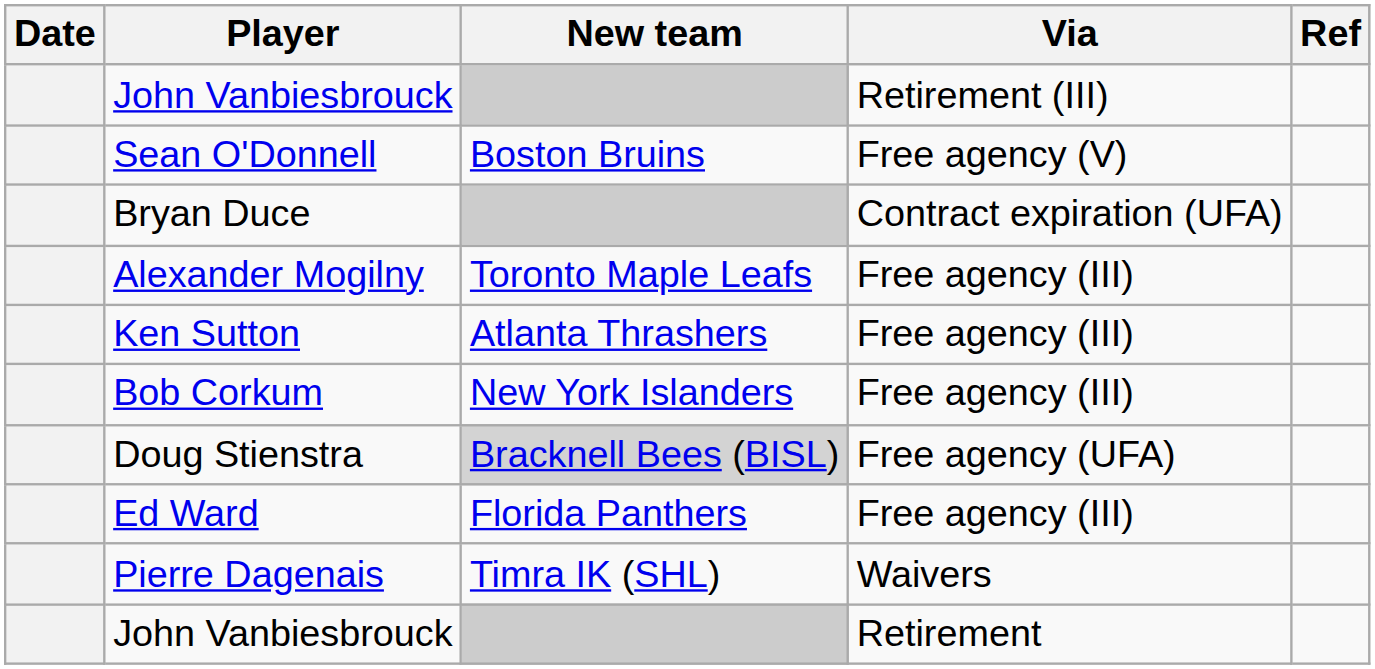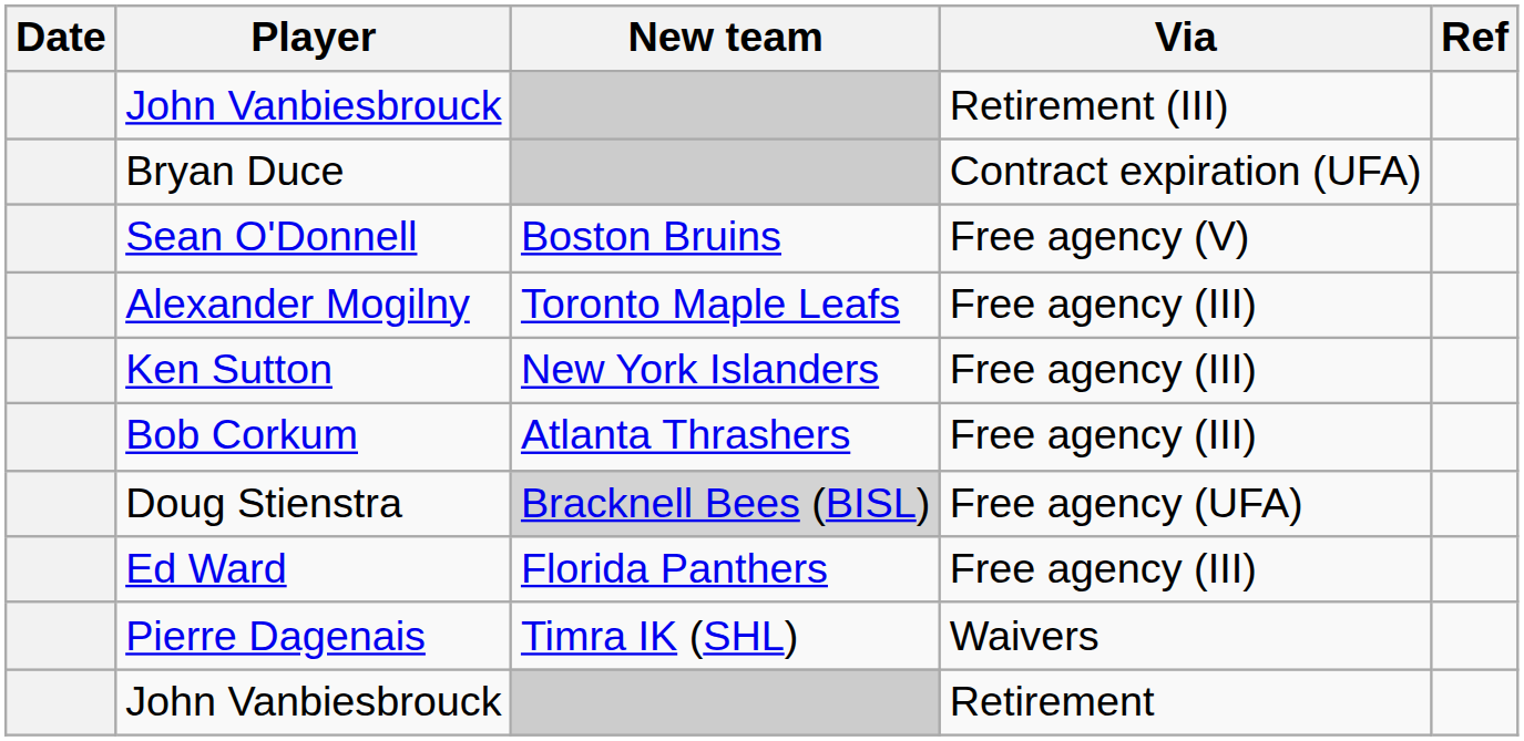rows swapped: Bryan Duce <-> Sean O'Donnell
Ken Sutton | New team: Atlanta Thrashers -> New York Islanders
Bob Corkum | New team: New York Islanders -> Atlanta Thrashers
